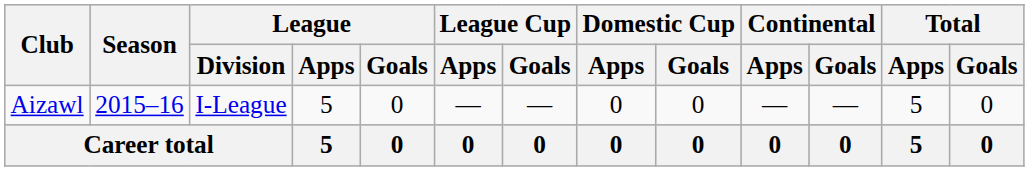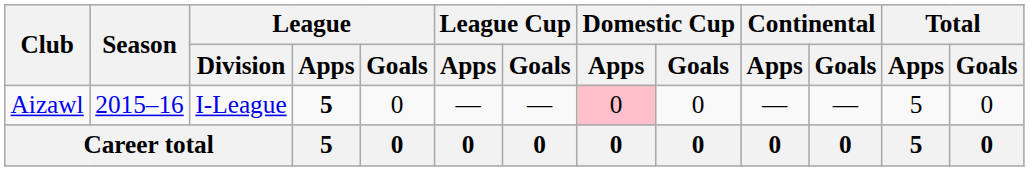Aizawl | League / Apps: normal -> bold
Aizawl | Domestic Cup / Apps: no background -> pink background
